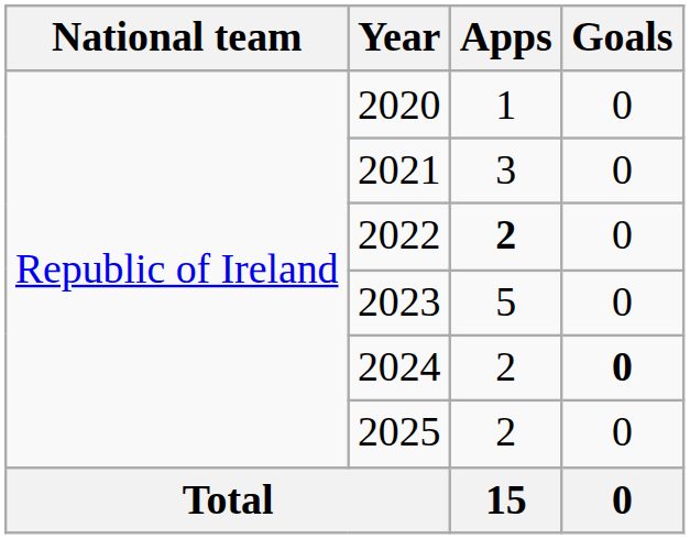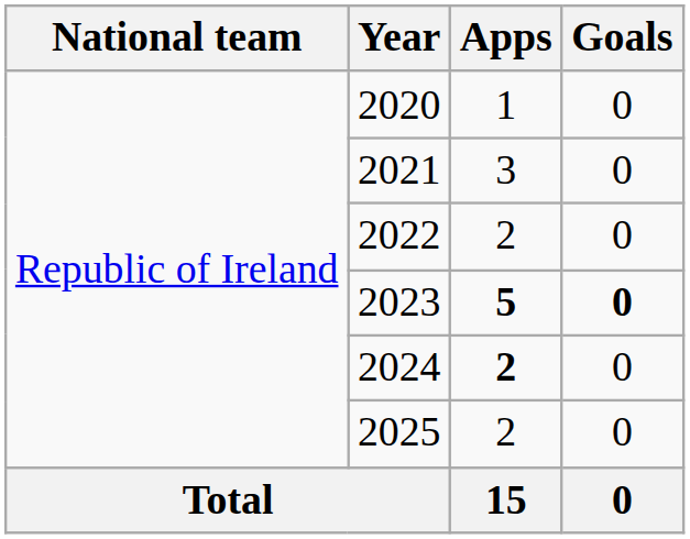2022 | Apps: bold -> normal
2023 | Apps: normal -> bold
2023 | Goals: normal -> bold
2024 | Apps: normal -> bold
2024 | Goals: bold -> normal
